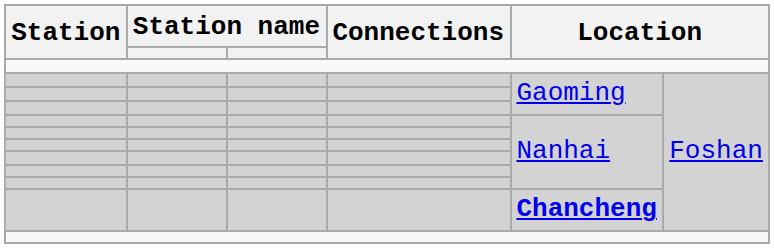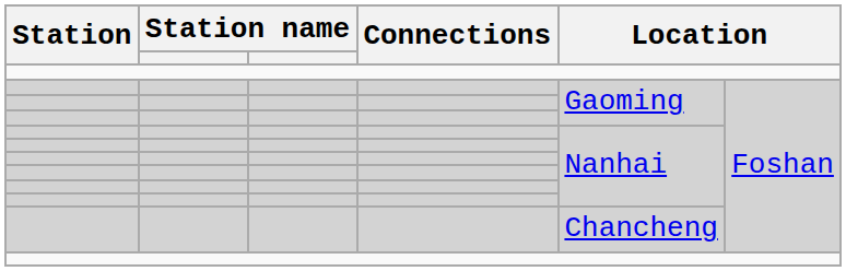row 13 | column 5: bold -> normal
